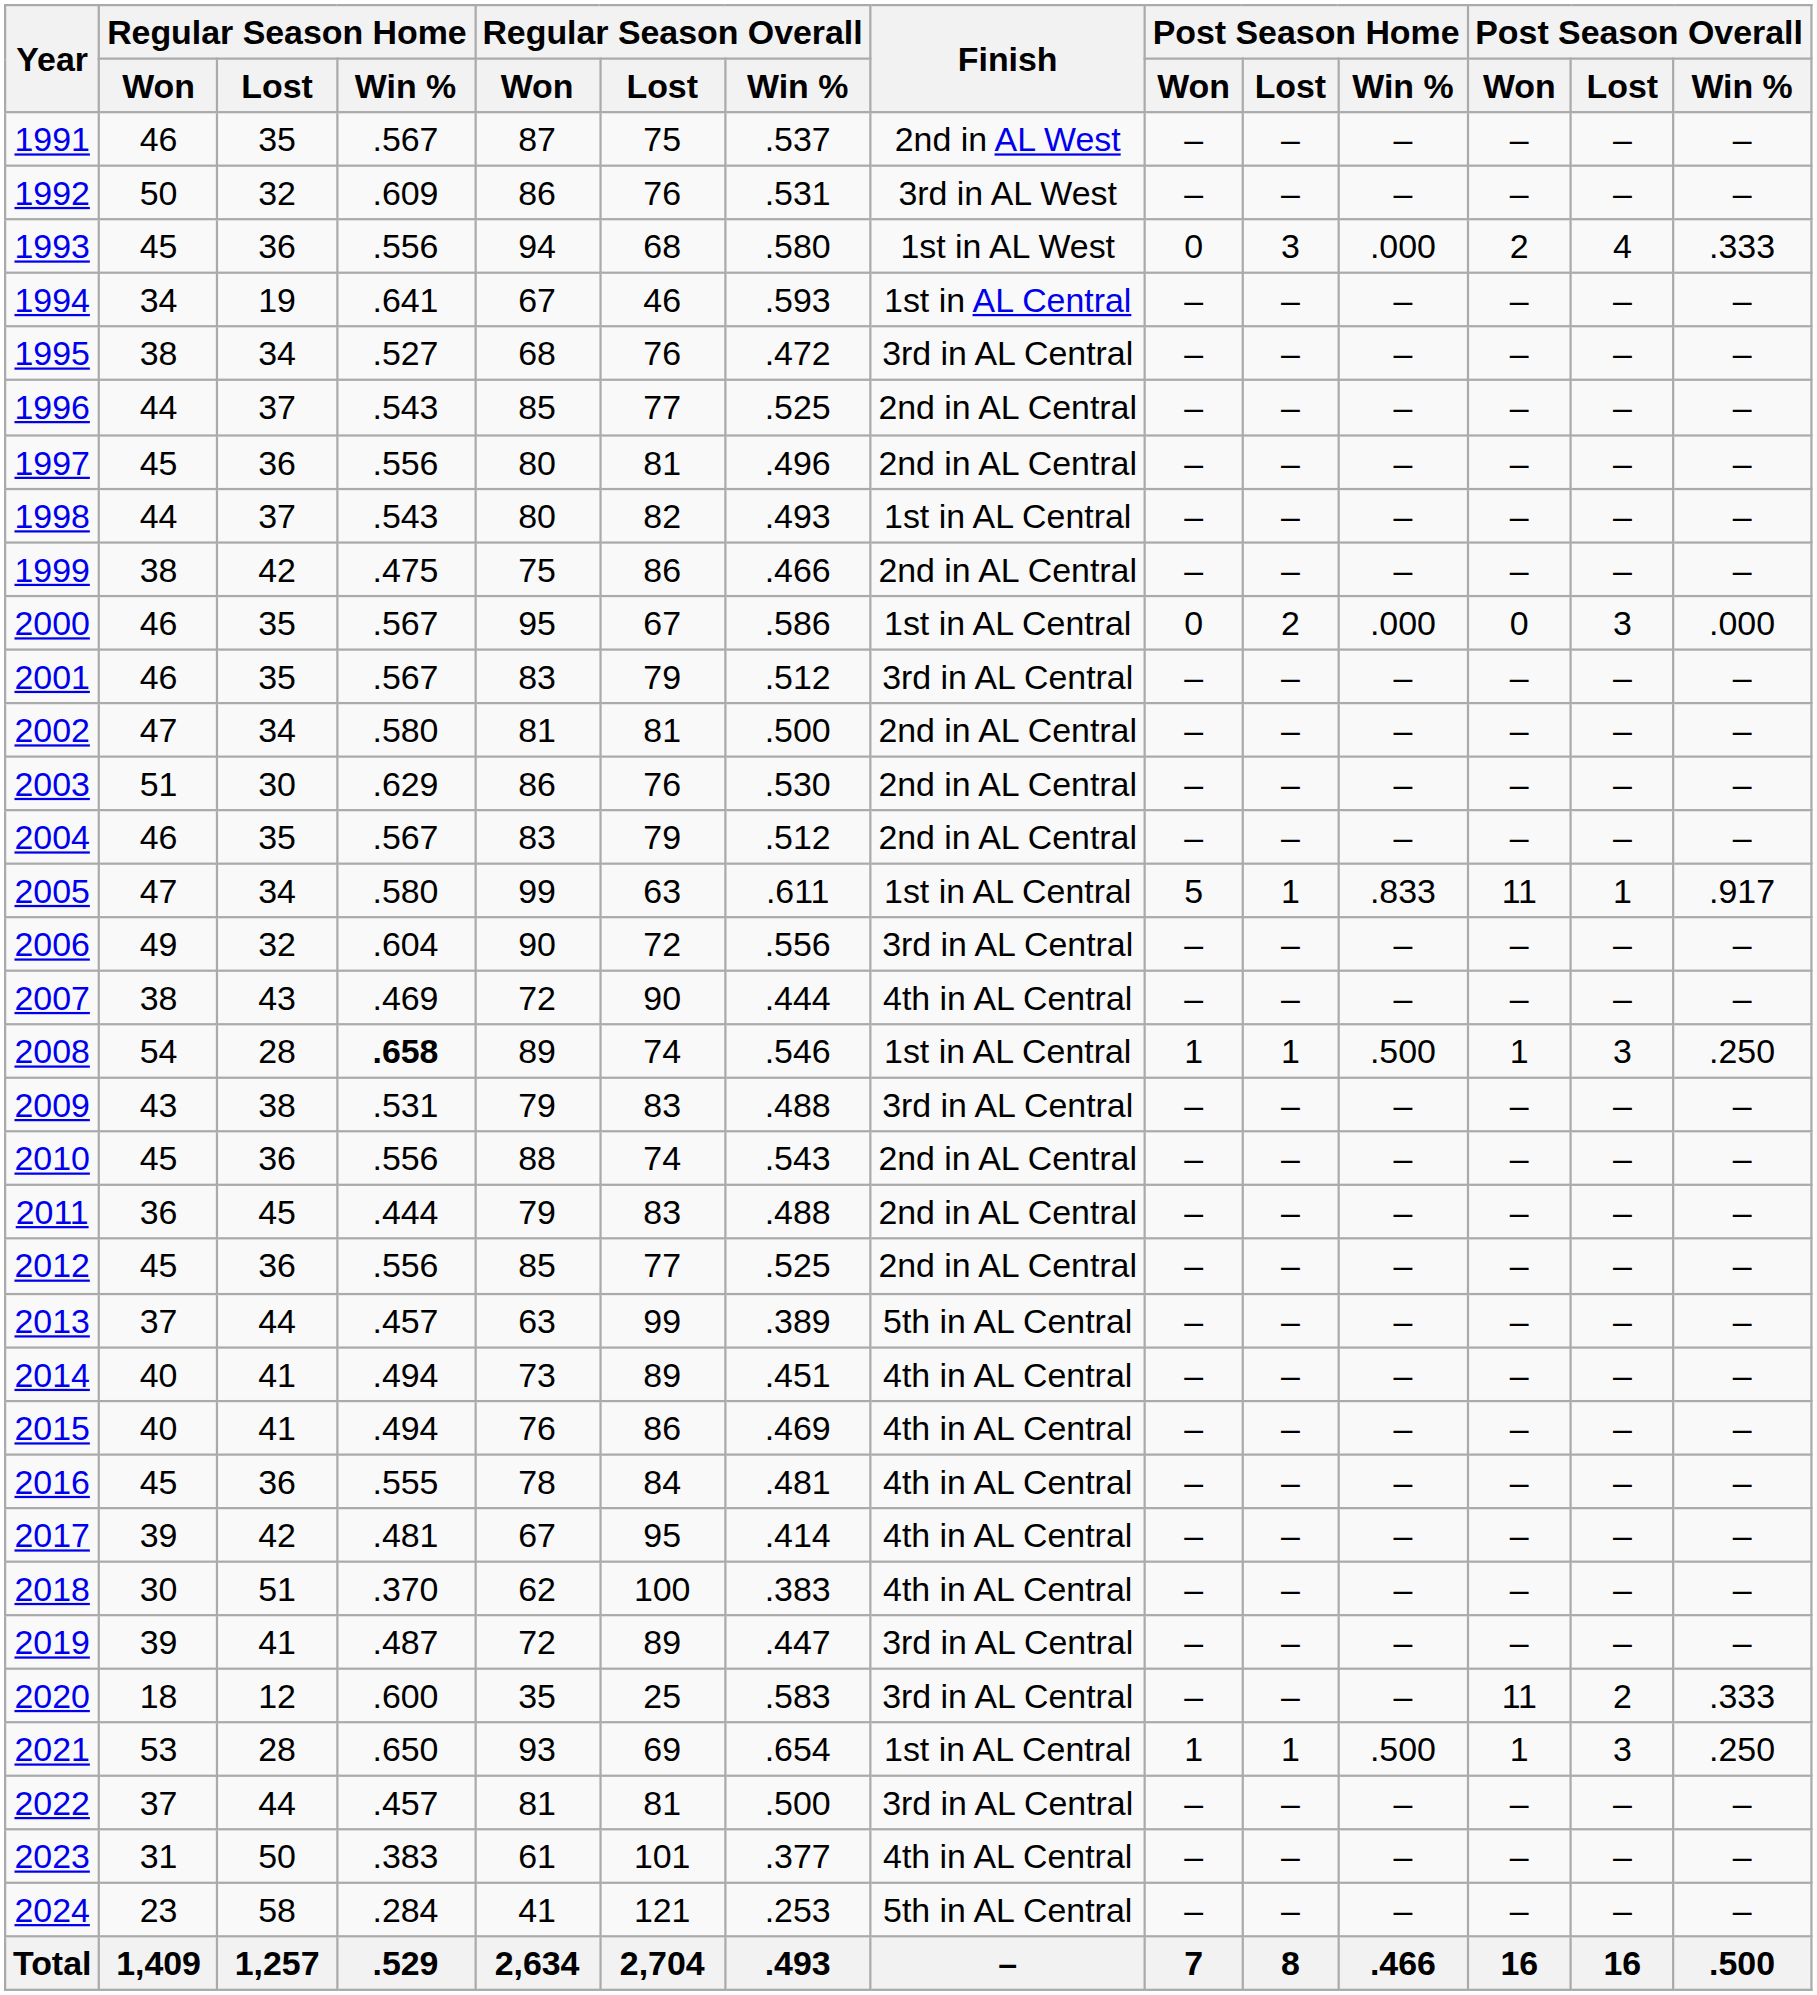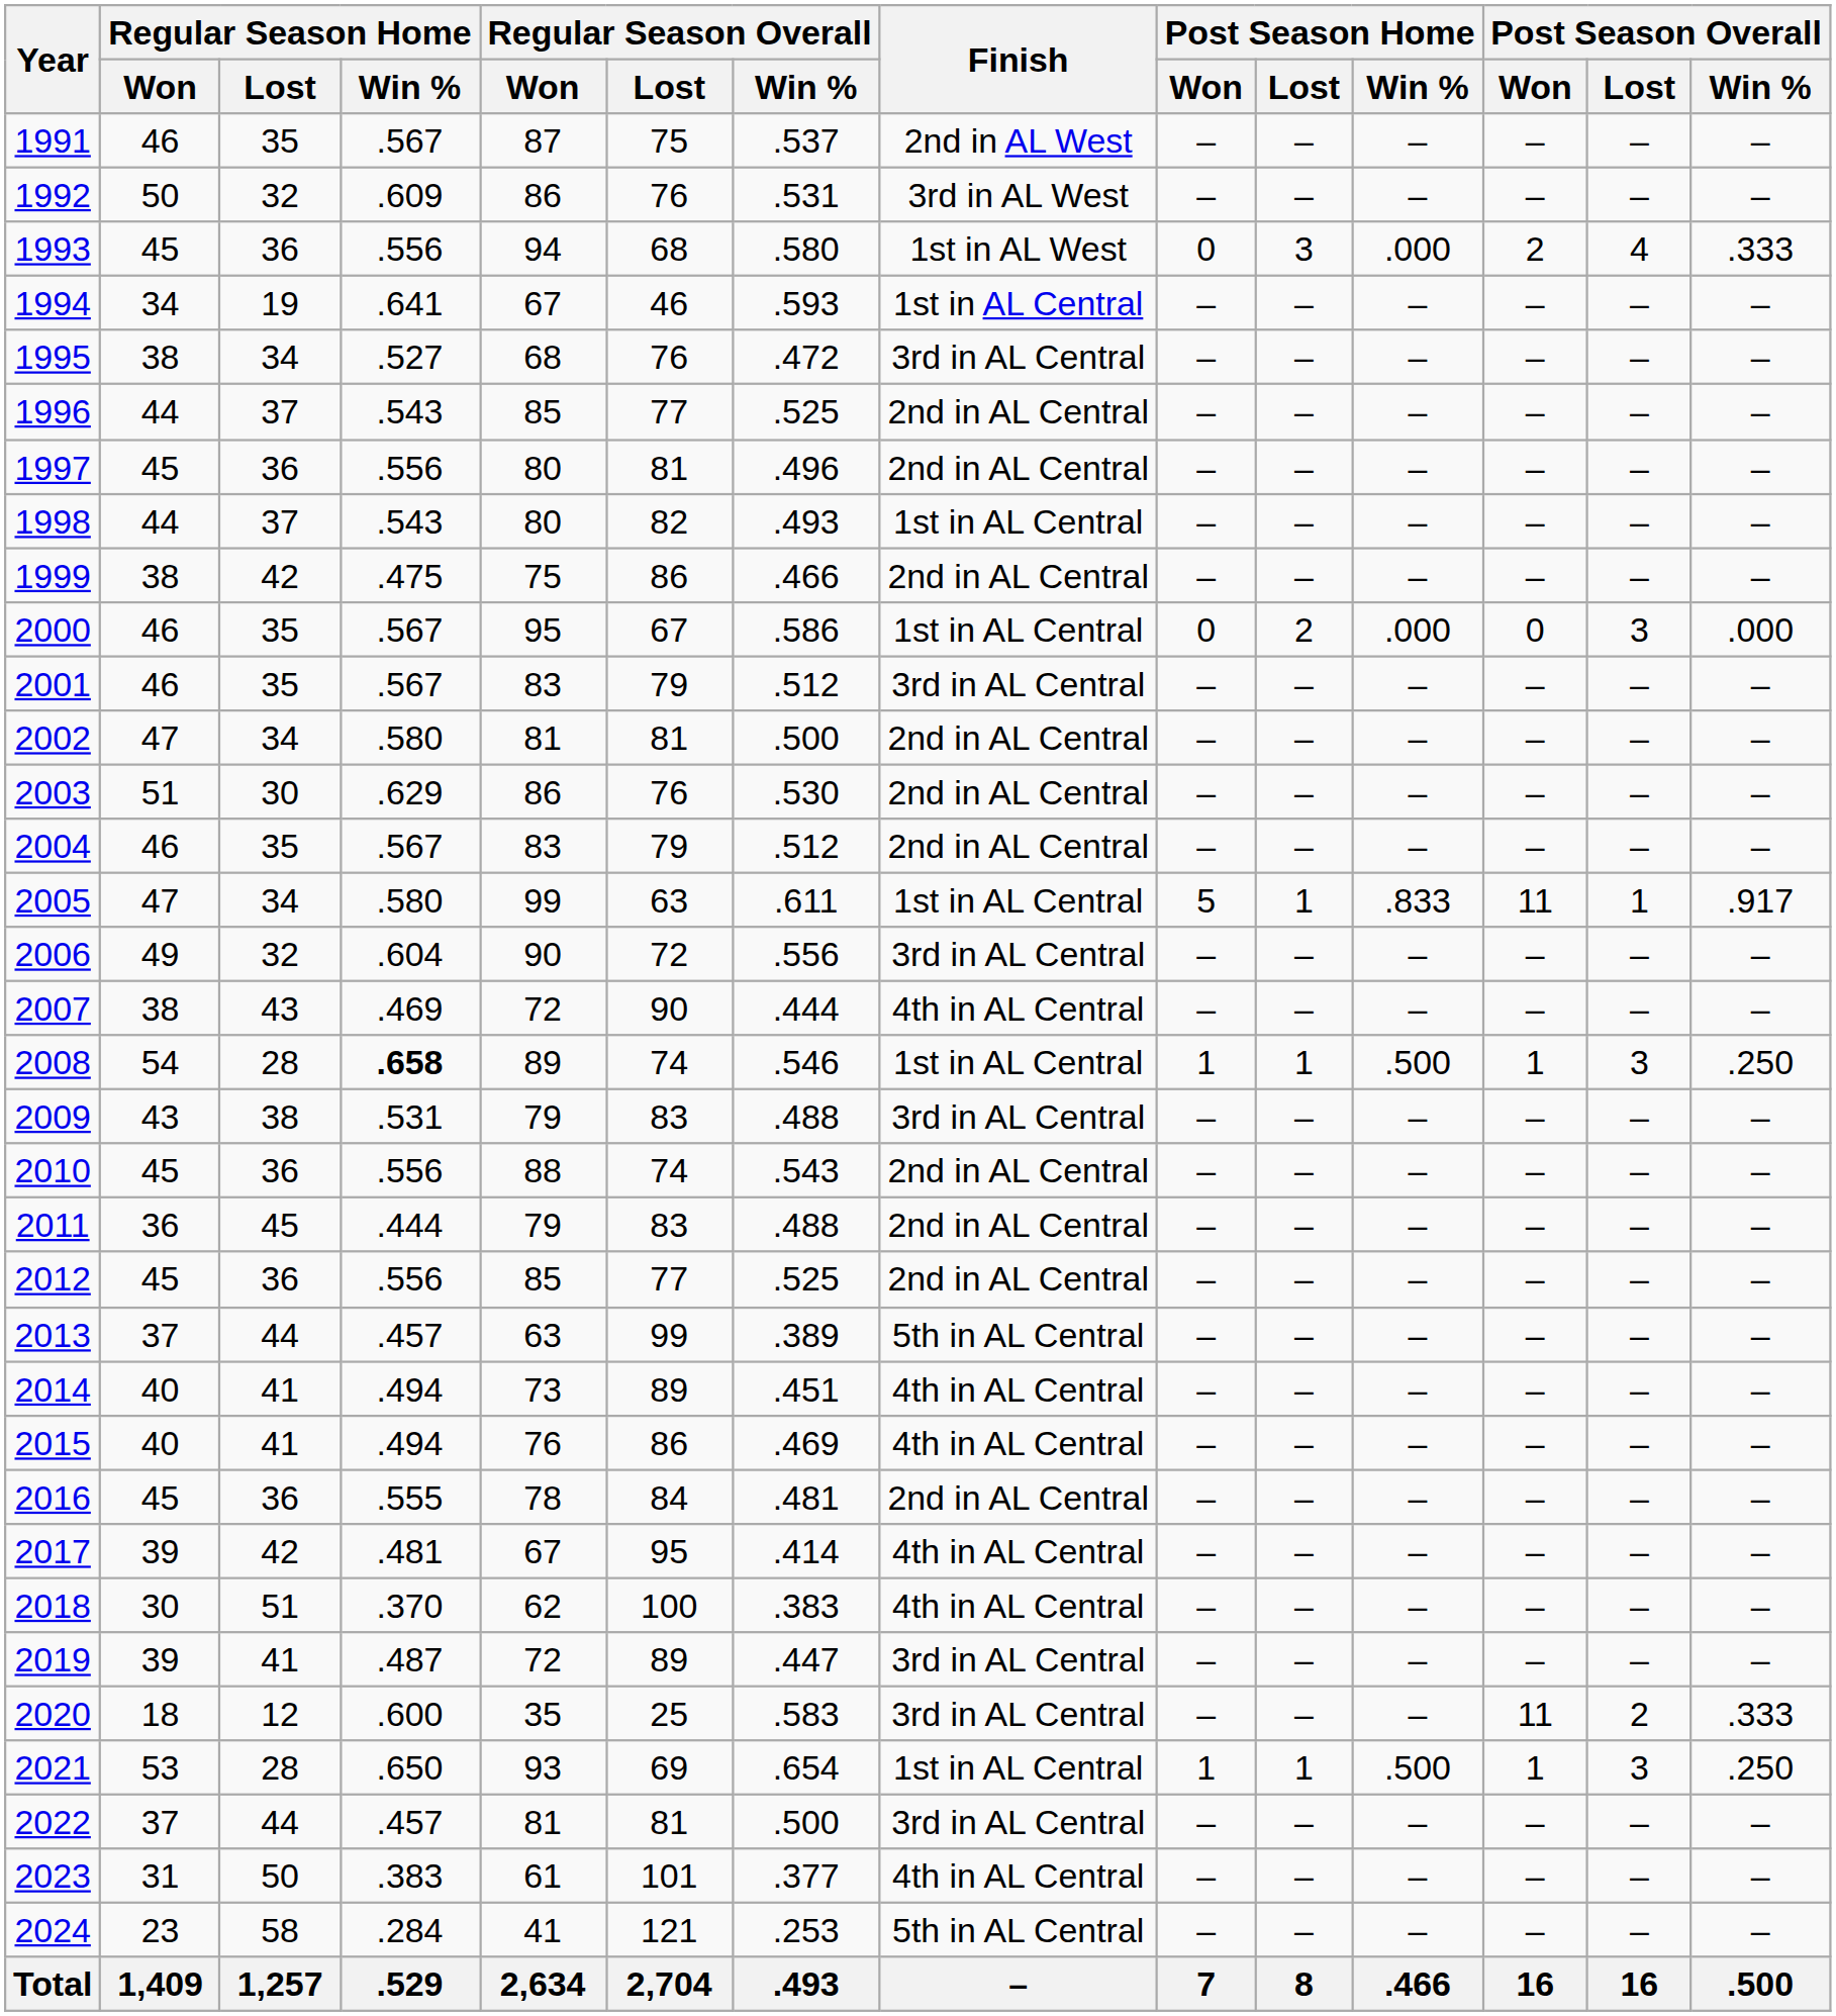2016 | Finish: 4th in AL Central -> 2nd in AL Central
